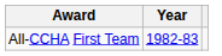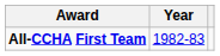row 2 | Award: normal -> bold
